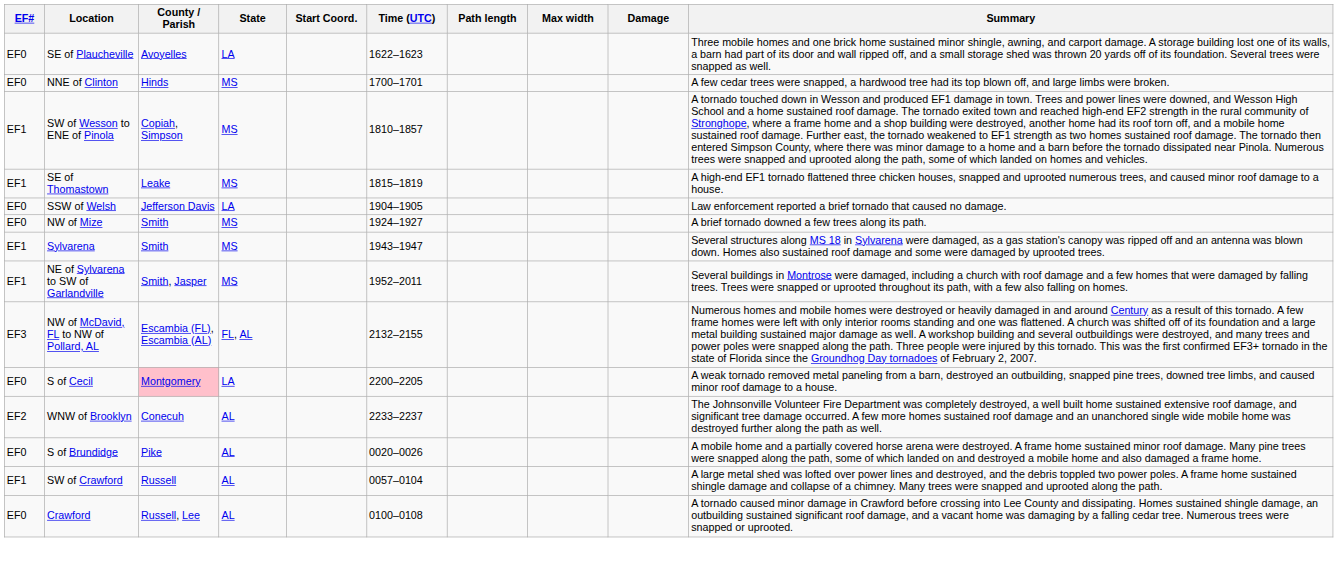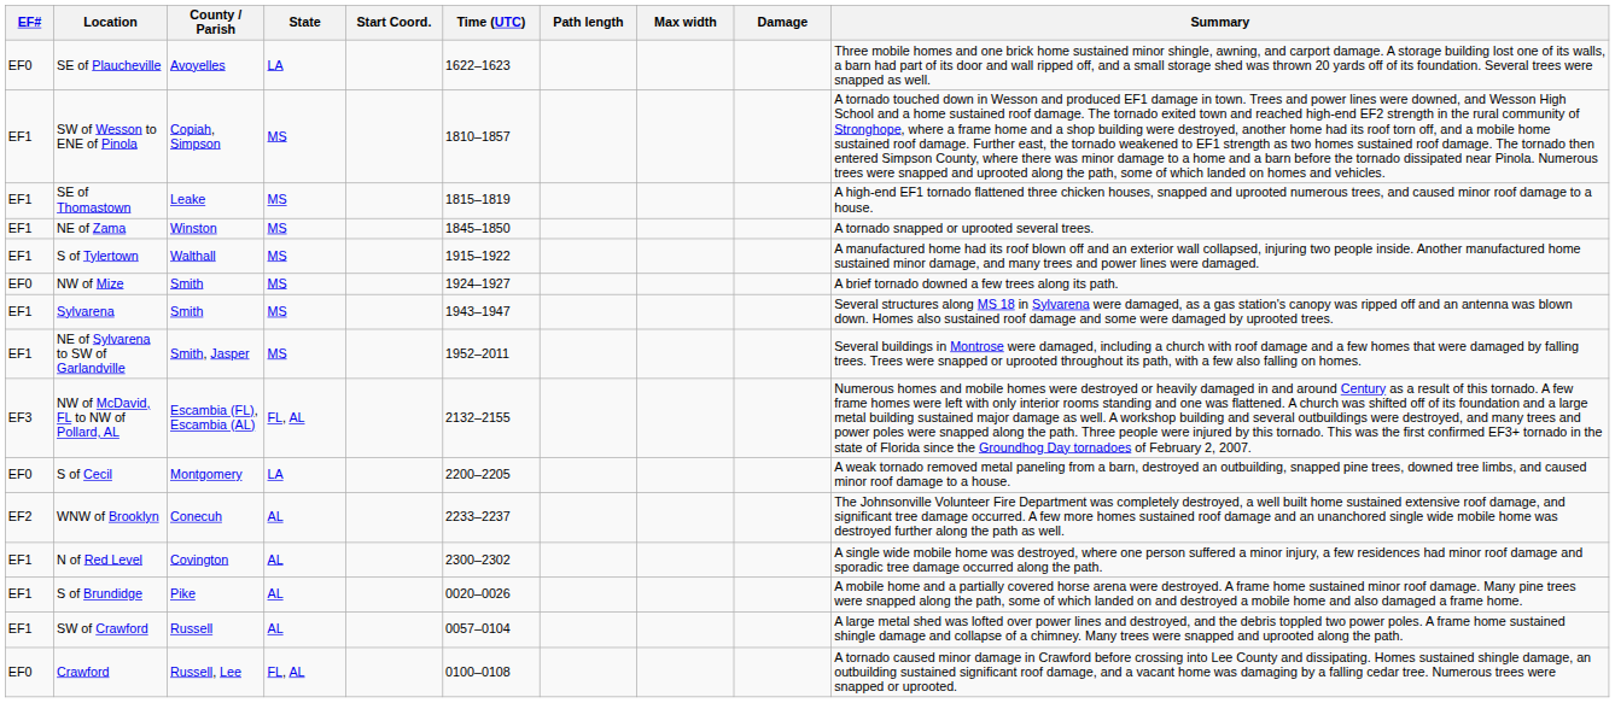- row: EF0 | NNE of Clinton | Hinds | MS | 1700–1701 | A few cedar trees were snapped, a hardwood tree had its top blown off, and large limbs were broken.
+ row: EF1 | NE of Zama | Winston | MS | 1845–1850 | A tornado snapped or uprooted several trees.
- row: EF0 | SSW of Welsh | Jefferson Davis | LA | 1904–1905 | Law enforcement reported a brief tornado that caused no damage.
+ row: EF1 | S of Tylertown | Walthall | MS | 1915–1922 | A manufactured home had its roof blown off and an exterior wall collapsed, injuring two people inside. Another manufactured home sustained minor damage, and many trees and power lines were damaged.
S of Cecil | County / Parish: pink background -> no background
+ row: EF1 | N of Red Level | Covington | AL | 2300–2302 | A single wide mobile home was destroyed, where one person suffered a minor injury, a few residences had minor roof damage and sporadic tree damage occurred along the path.
S of Brundidge | EF#: EF0 -> EF1
Crawford | State: AL -> FL, AL
